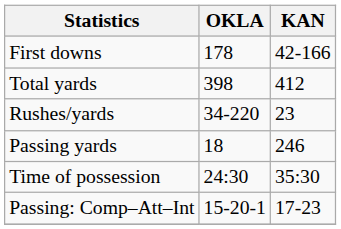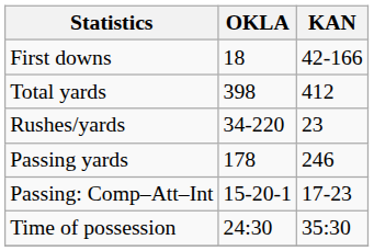First downs | OKLA: 178 -> 18
Passing yards | OKLA: 18 -> 178
rows swapped: Passing: Comp–Att–Int <-> Time of possession
